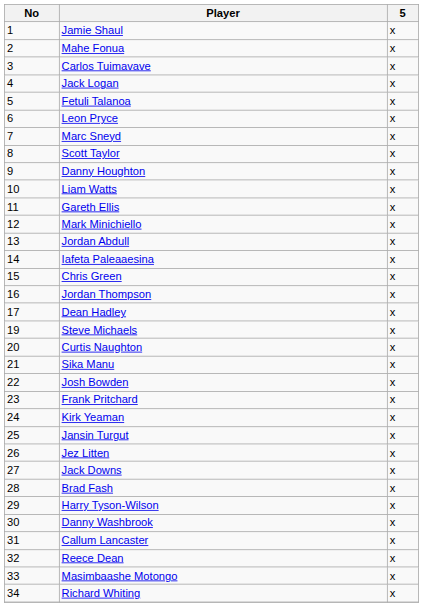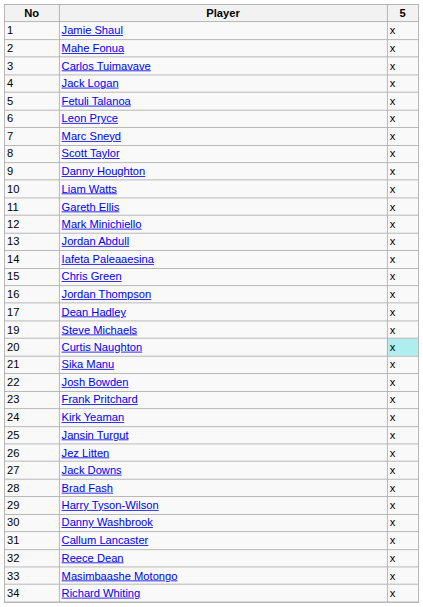Curtis Naughton | 5: no background -> paleturquoise background
